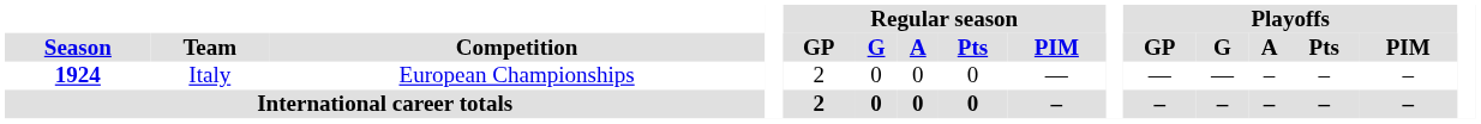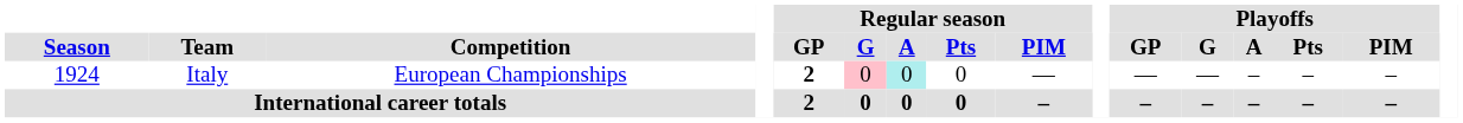Italy | Season: bold -> normal
Italy | Regular season / GP: normal -> bold
Italy | Regular season / G: no background -> pink background
Italy | Regular season / A: no background -> paleturquoise background
